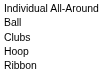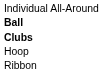Ball | column 1: normal -> bold
Clubs | column 1: normal -> bold
